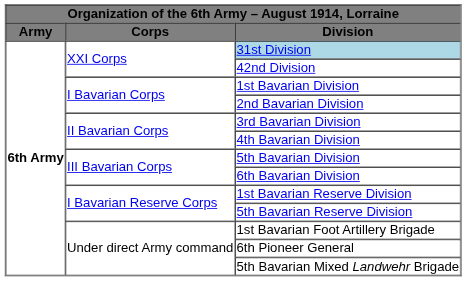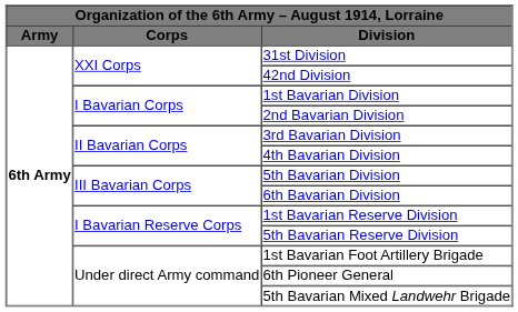31st Division | Division: lightblue background -> no background
